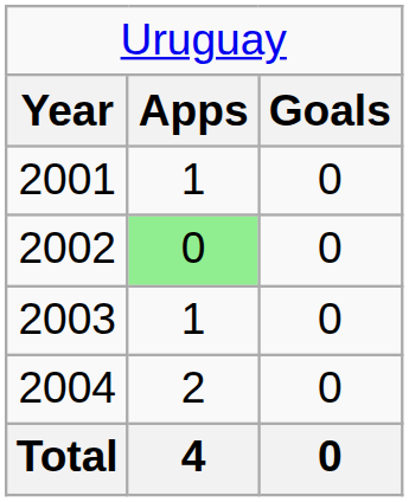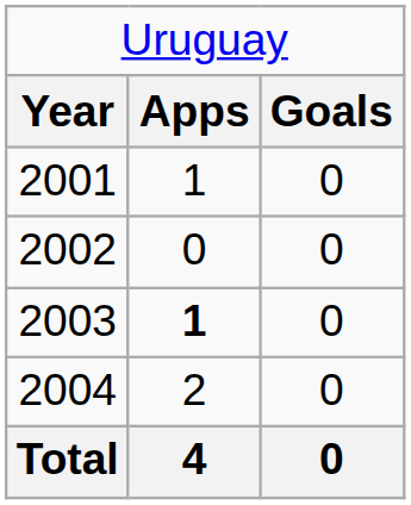2002 | column 2: lightgreen background -> no background
2003 | column 2: normal -> bold
